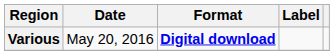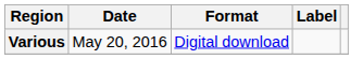Various | Format: bold -> normal
